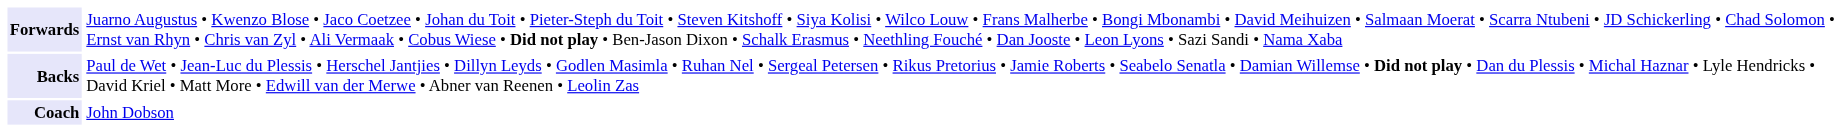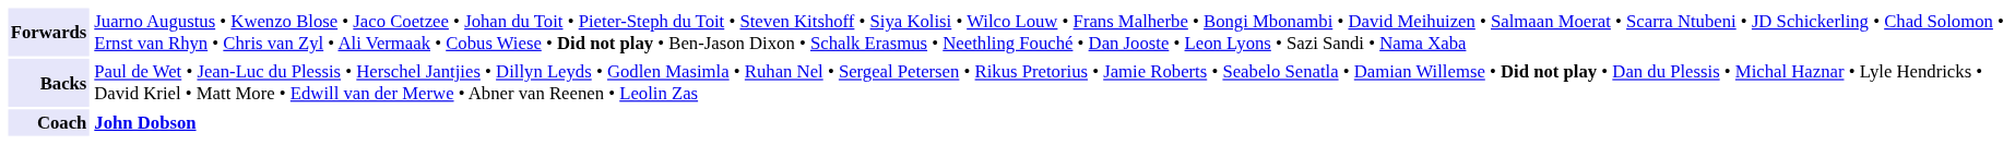Coach | column 2: normal -> bold
